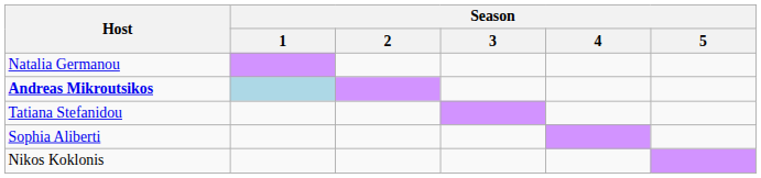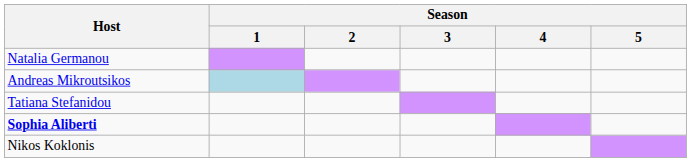Andreas Mikroutsikos | Host: bold -> normal
Sophia Aliberti | Host: normal -> bold
